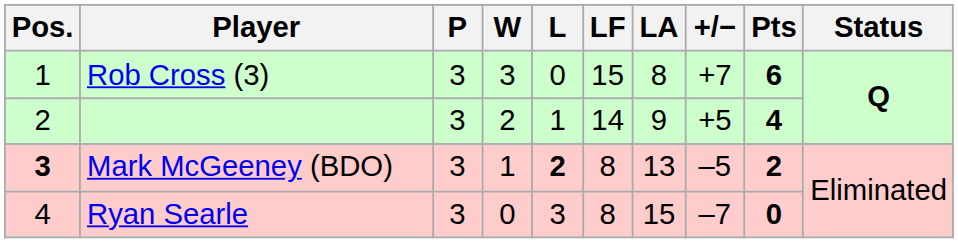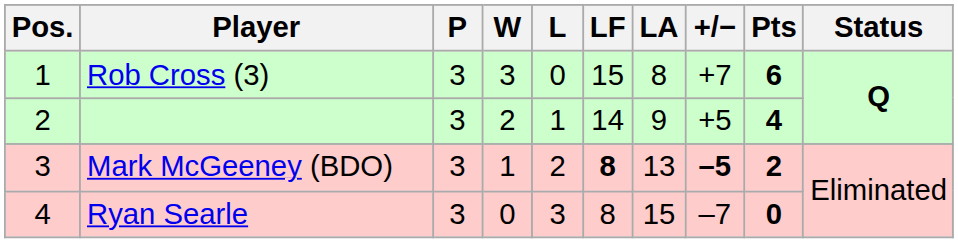Mark McGeeney (BDO) | Pos.: bold -> normal
Mark McGeeney (BDO) | L: bold -> normal
Mark McGeeney (BDO) | LF: normal -> bold
Mark McGeeney (BDO) | +/−: normal -> bold
